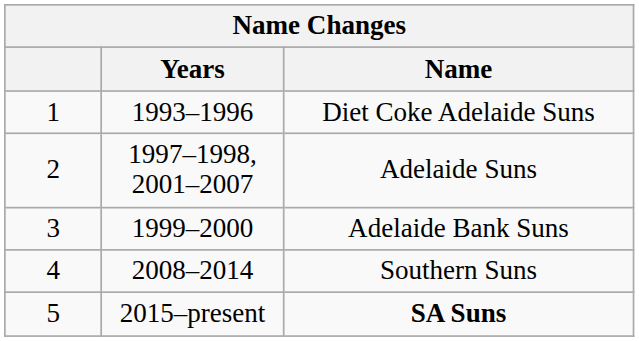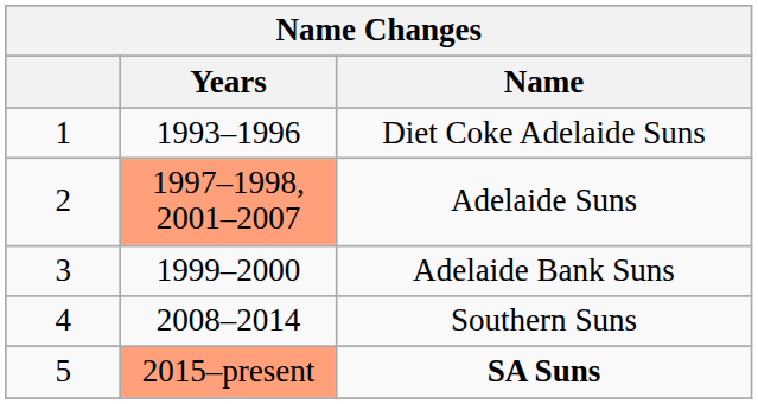Adelaide Suns | Years: no background -> lightsalmon background
SA Suns | Years: no background -> lightsalmon background
